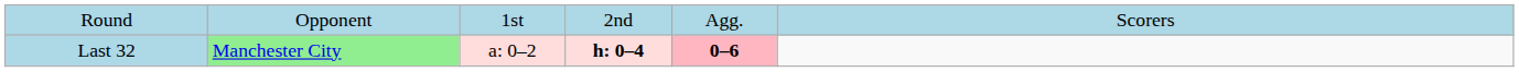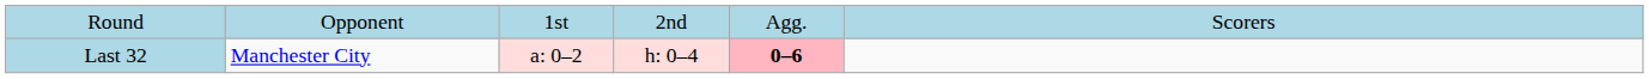Last 32 | column 2: lightgreen background -> no background
Last 32 | column 4: bold -> normal
